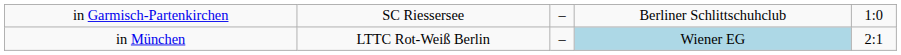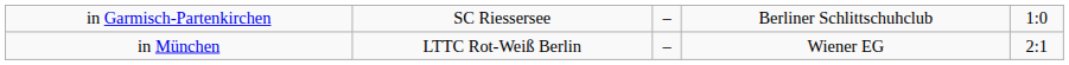in München | column 4: lightblue background -> no background
